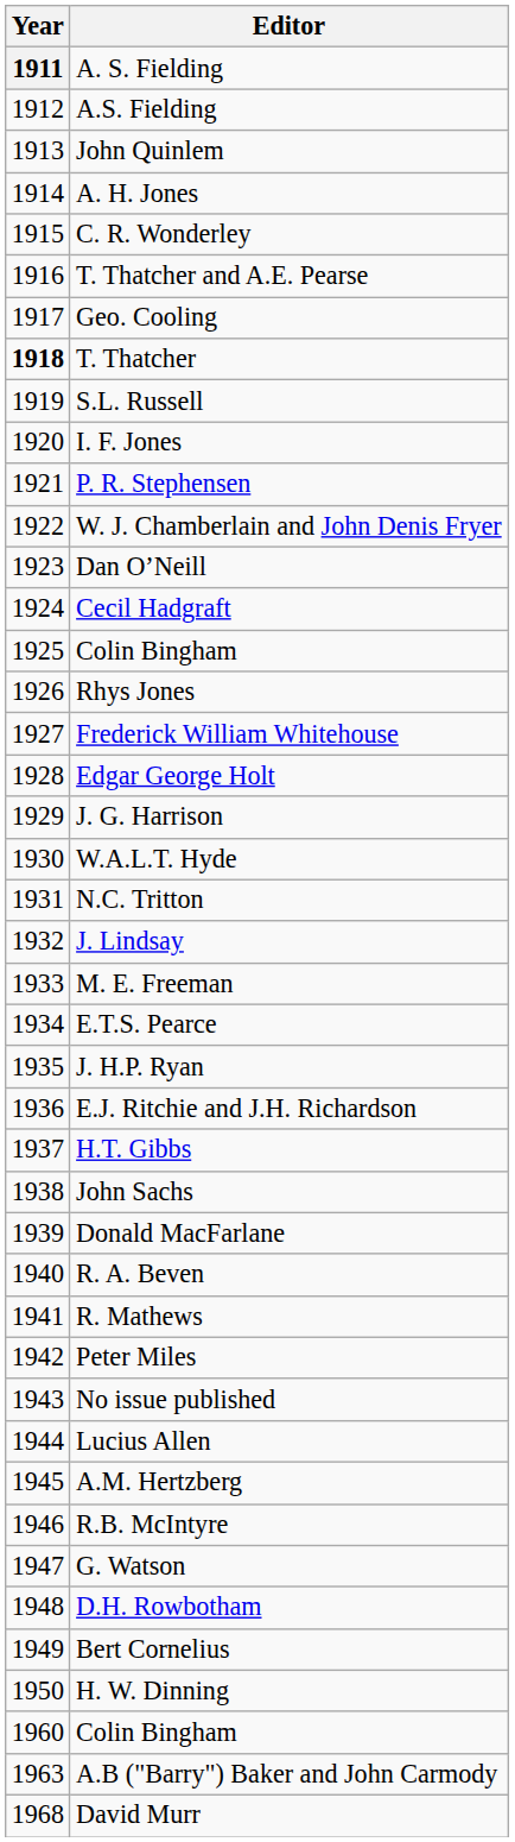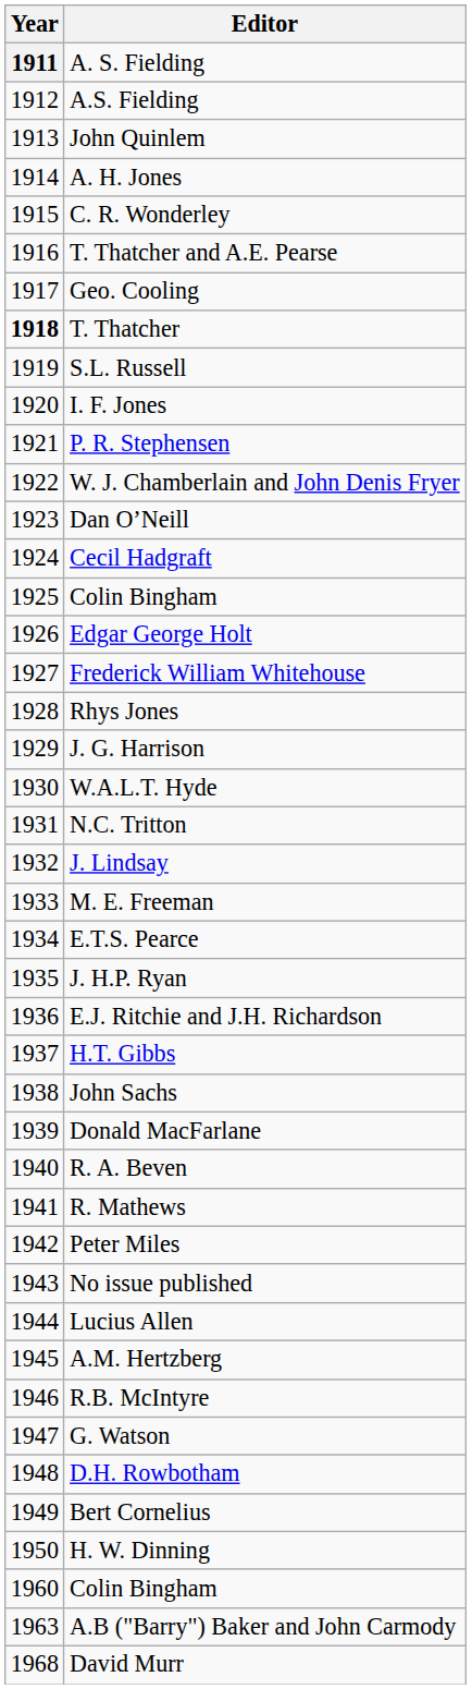row 17 | Editor: Rhys Jones -> Edgar George Holt
row 19 | Editor: Edgar George Holt -> Rhys Jones
